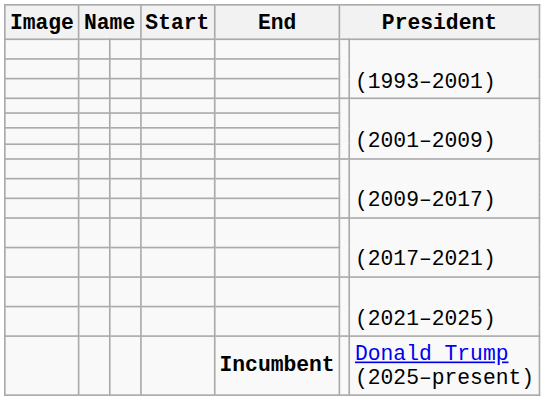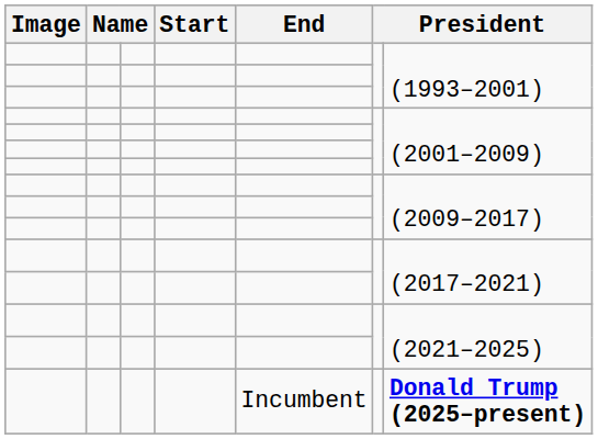row 16 | End: bold -> normal
row 16 | column 7: normal -> bold
